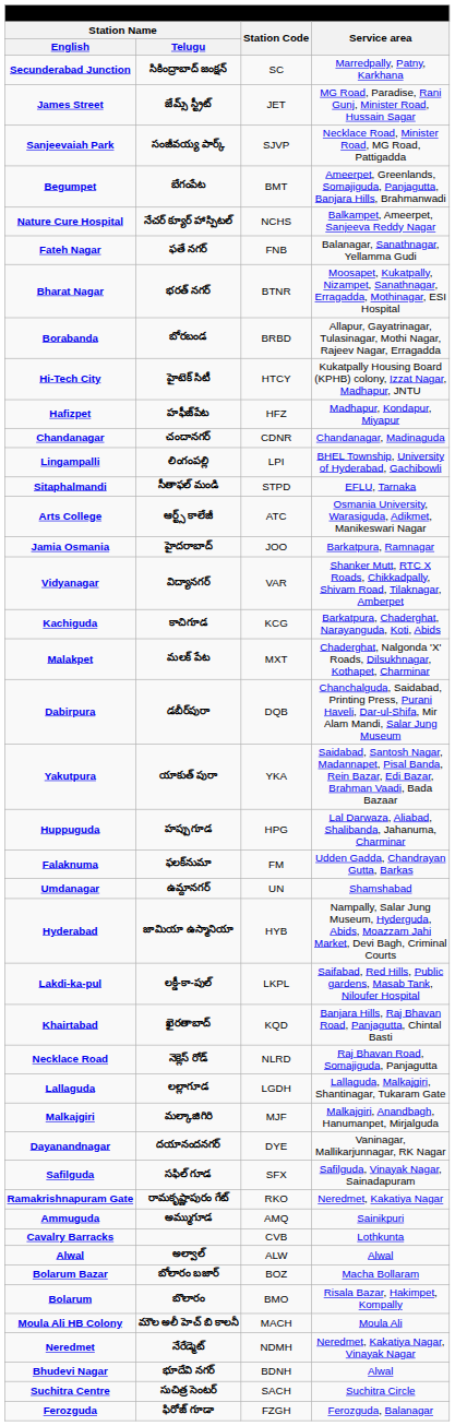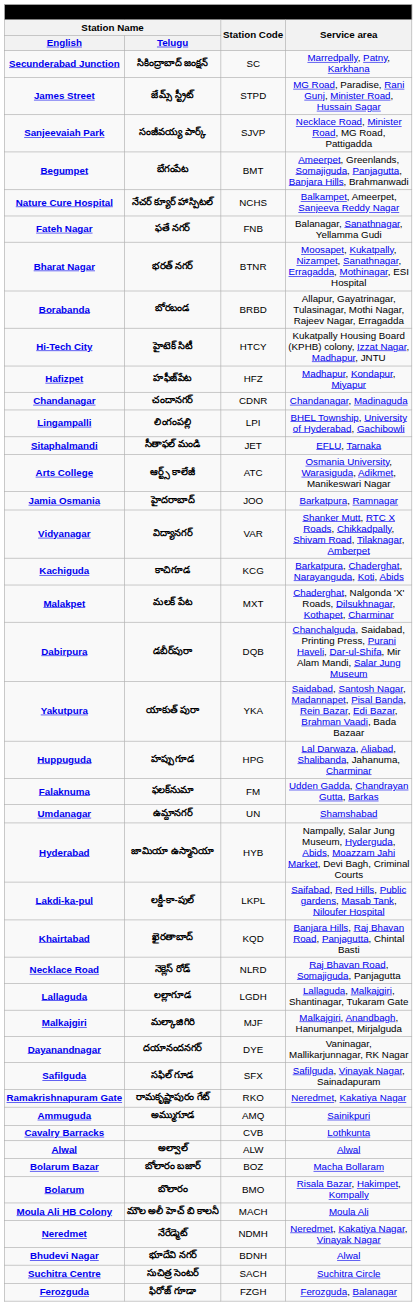James Street | Station Code: JET -> STPD
Sitaphalmandi | Station Code: STPD -> JET
